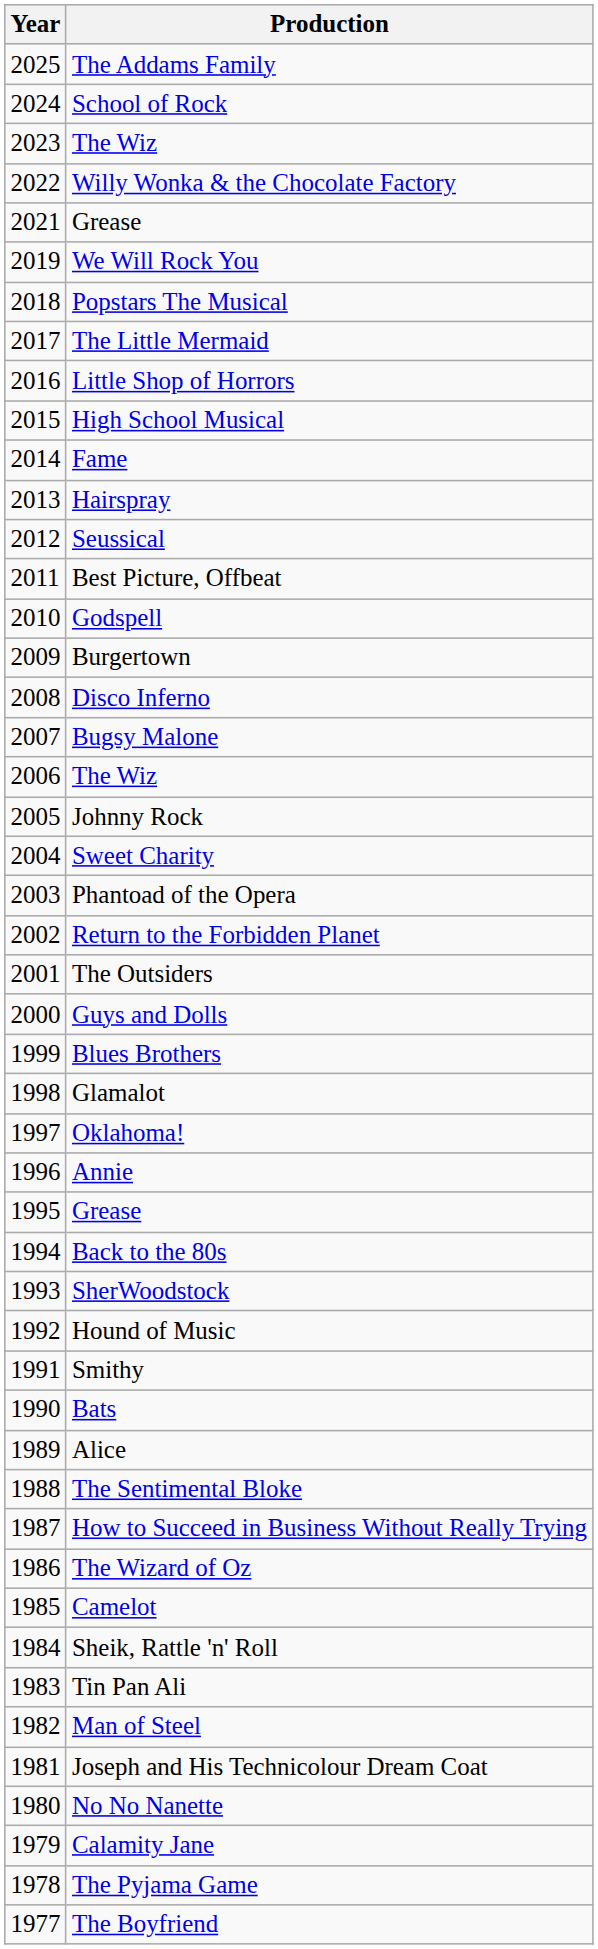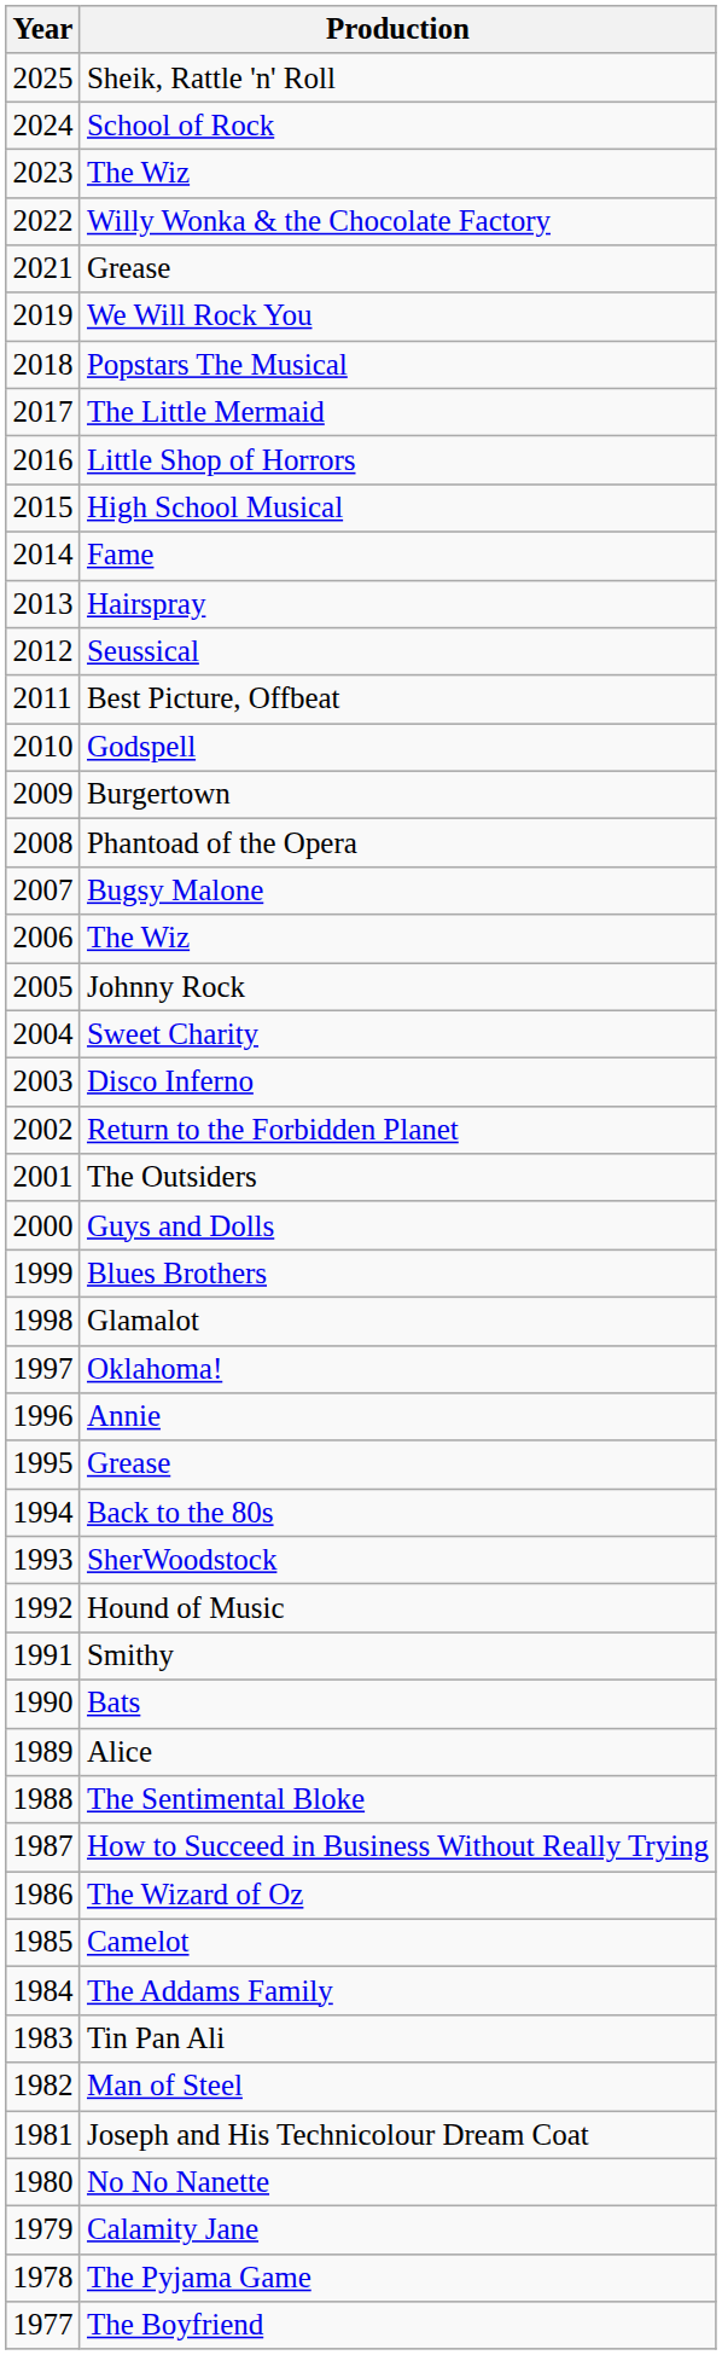row 2 | Production: The Addams Family -> Sheik, Rattle 'n' Roll
row 18 | Production: Disco Inferno -> Phantoad of the Opera
row 23 | Production: Phantoad of the Opera -> Disco Inferno
row 42 | Production: Sheik, Rattle 'n' Roll -> The Addams Family
